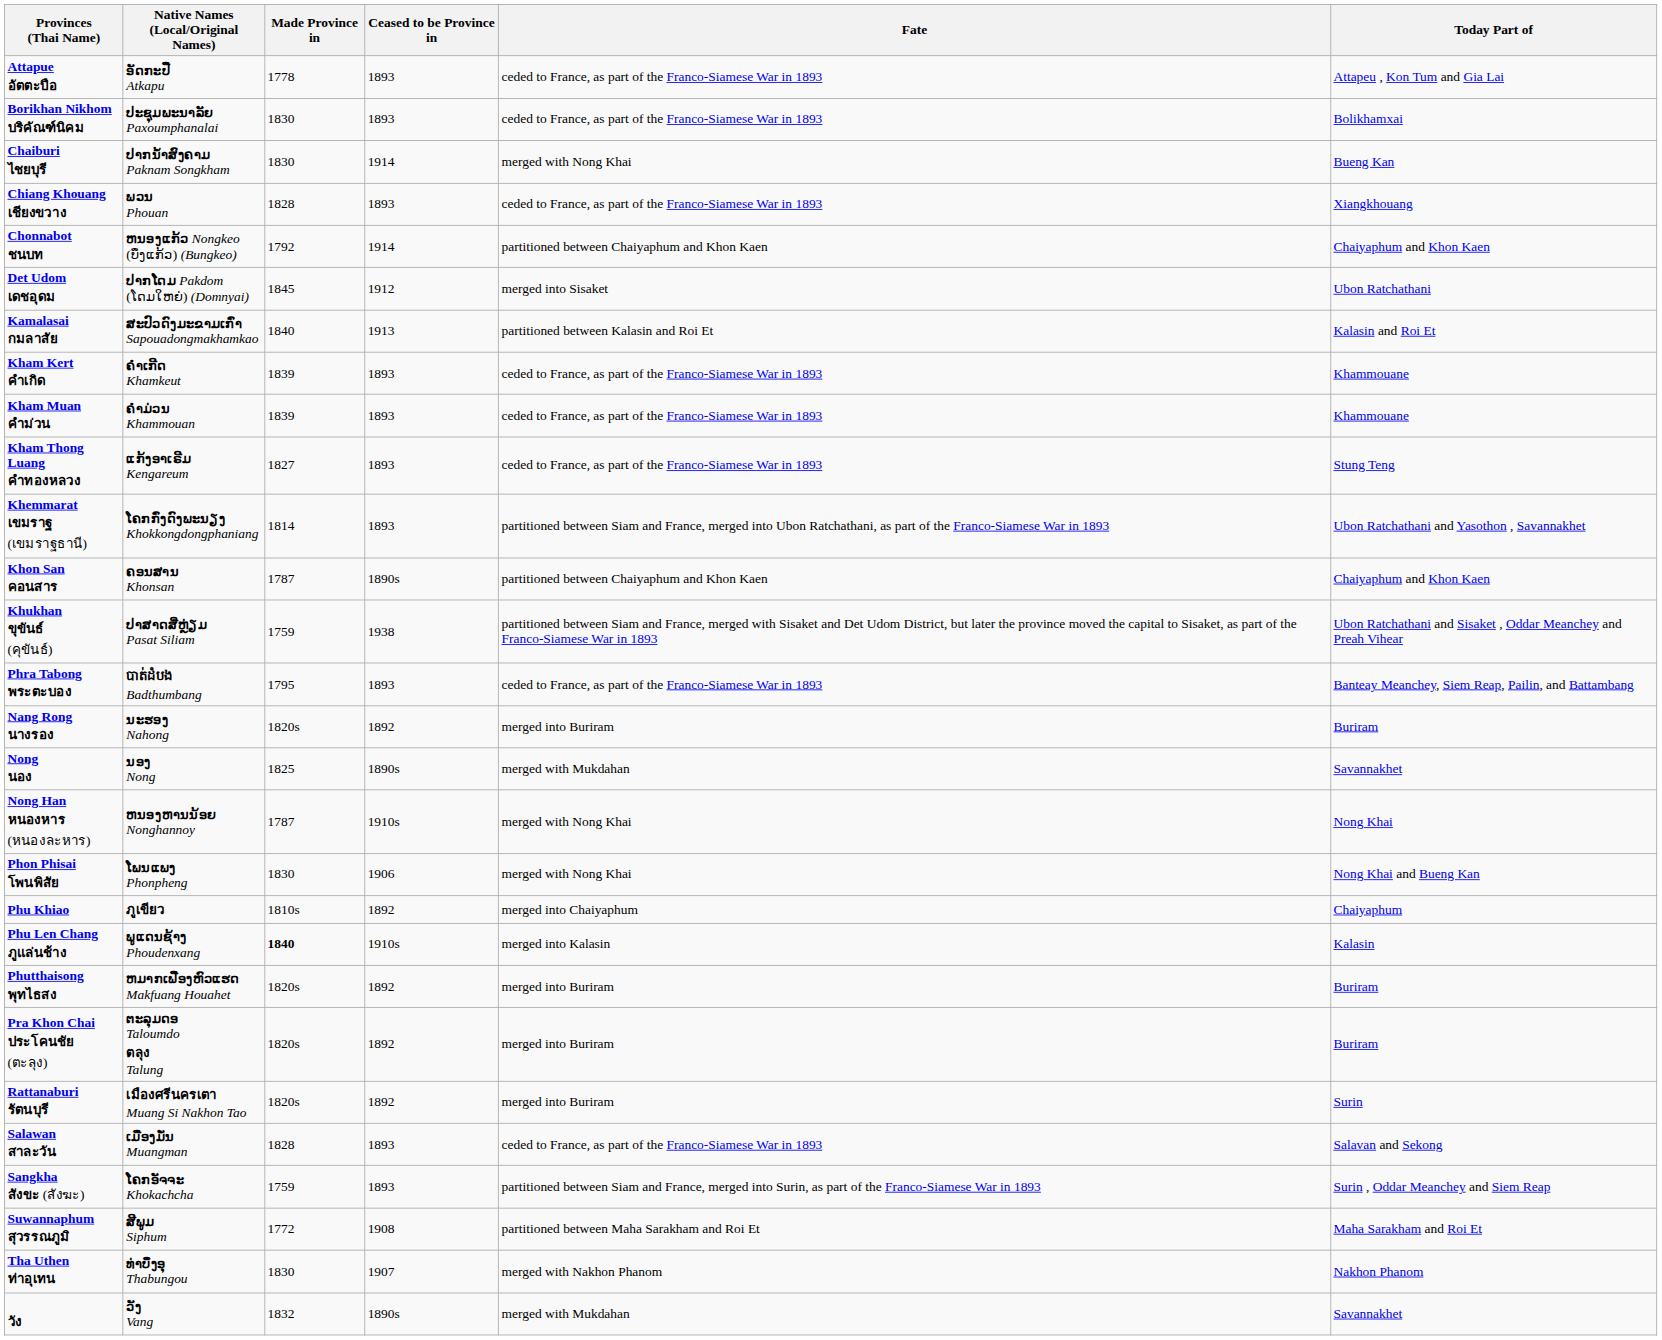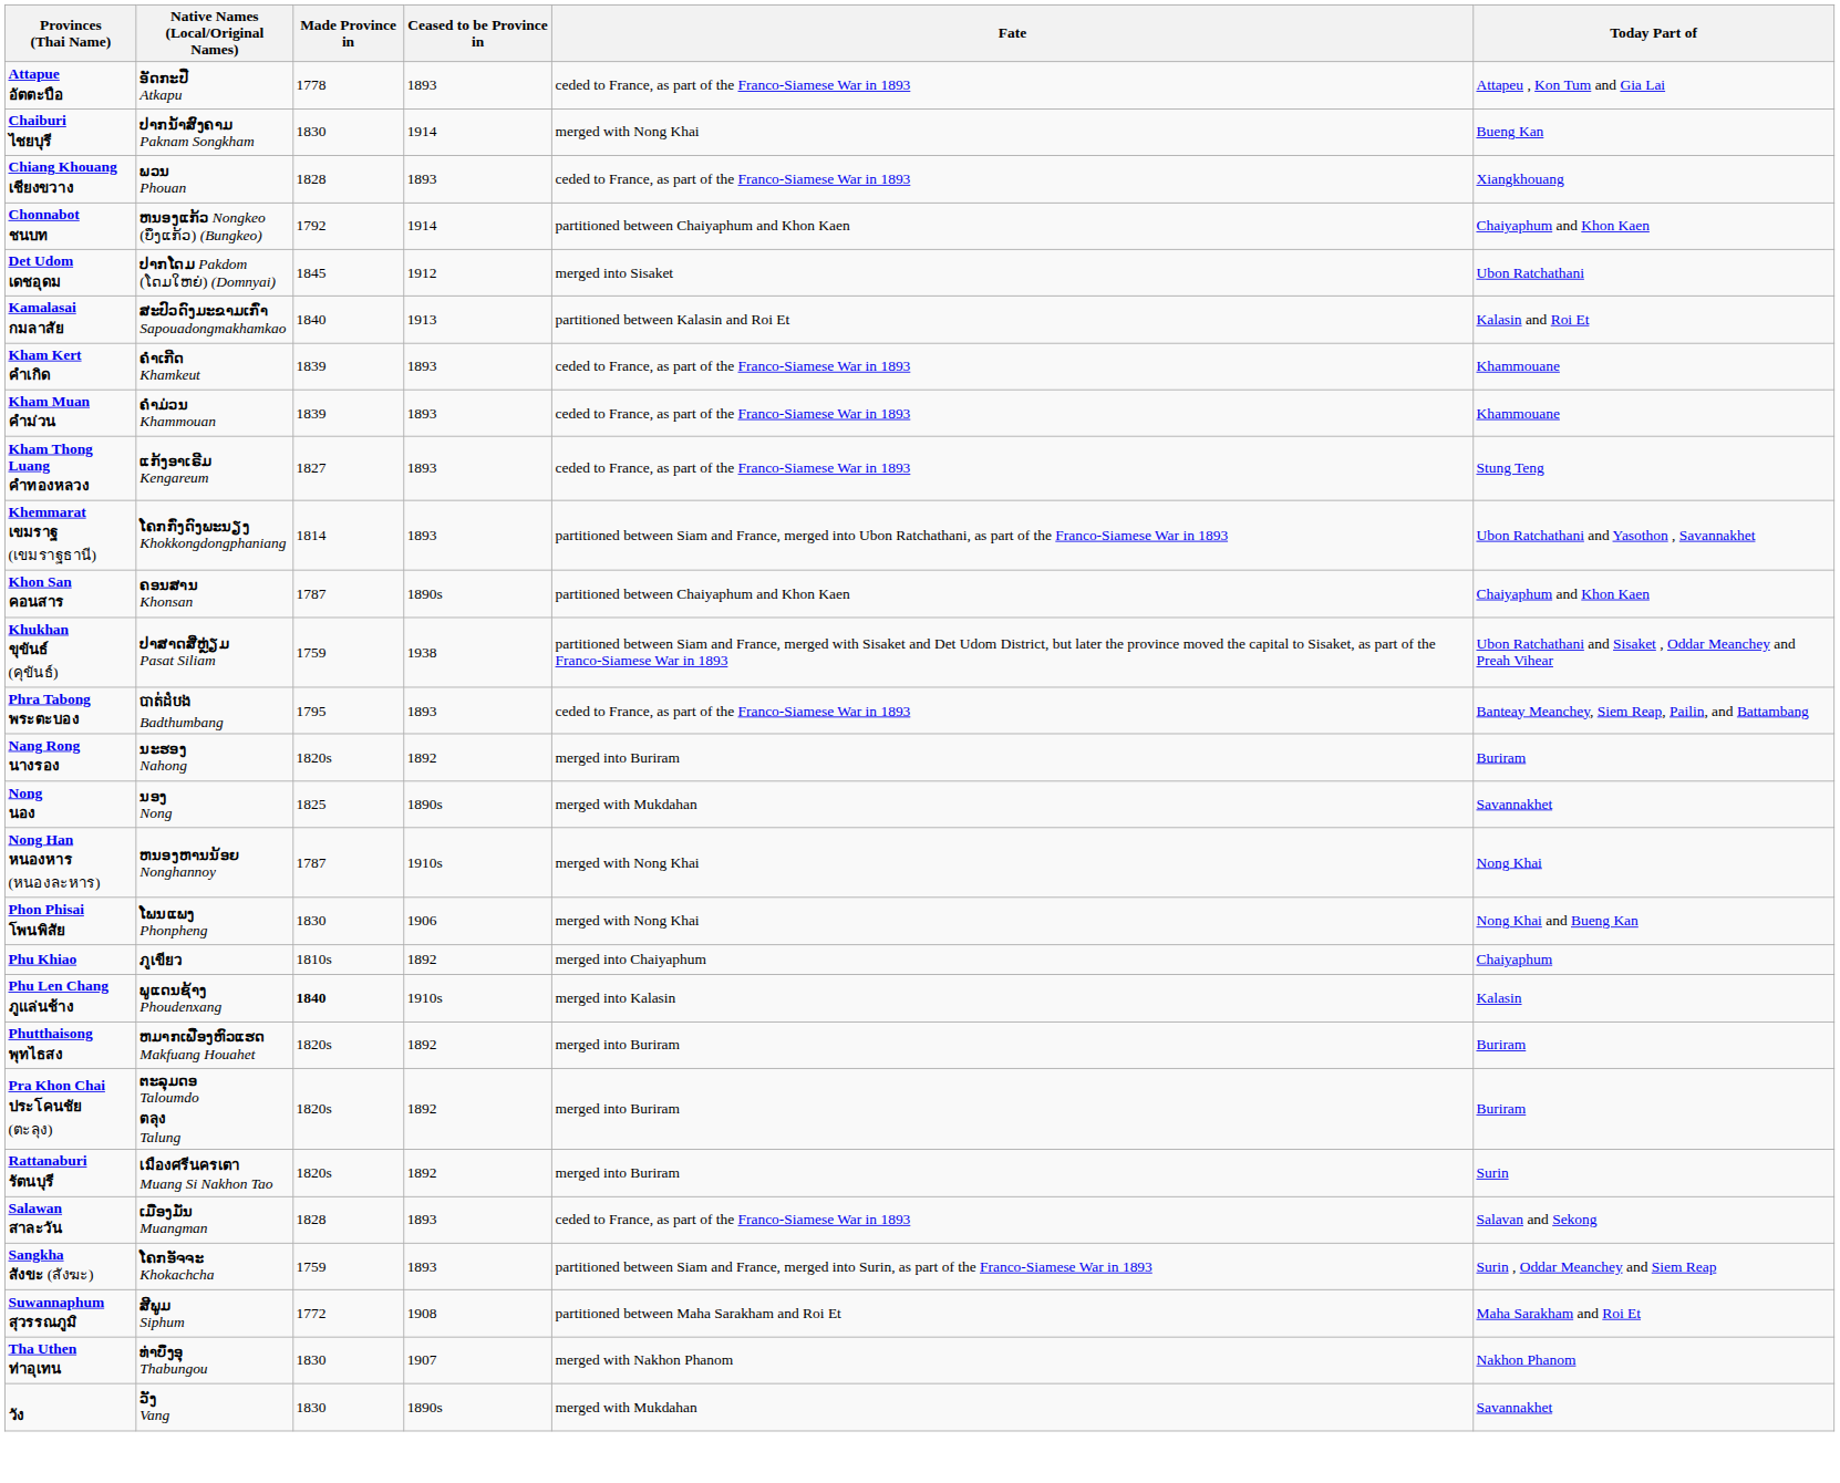- row: Borikhan Nikhom บริคัณฑ์นิคม | ປະຊຸມພະນາລັຍ Paxoumphanalai | 1830 | 1893 | ceded to France, as part of the Franco-Siamese War in 1893 | Bolikhamxai
วัง | Made Province in: 1832 -> 1830
